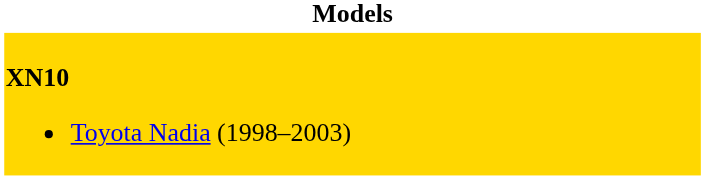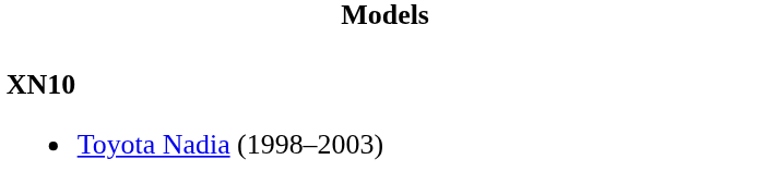row 2 | column 1: gold background -> no background
